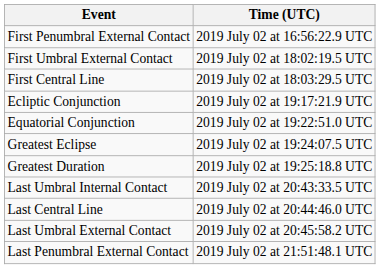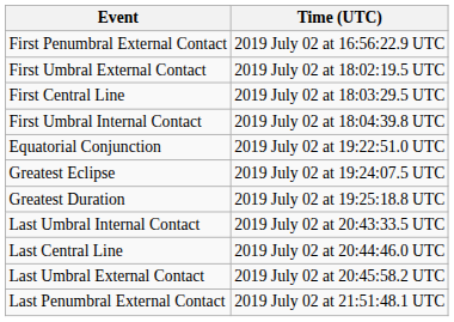+ row: First Umbral Internal Contact | 2019 July 02 at 18:04:39.8 UTC
- row: Ecliptic Conjunction | 2019 July 02 at 19:17:21.9 UTC
